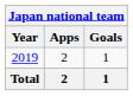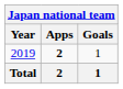2019 | Apps: normal -> bold
